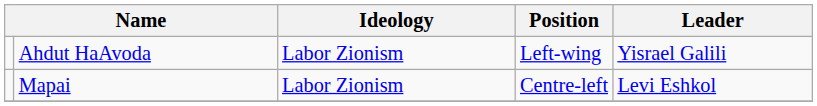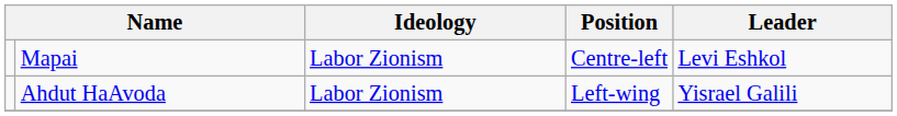rows swapped: Mapai <-> Ahdut HaAvoda
